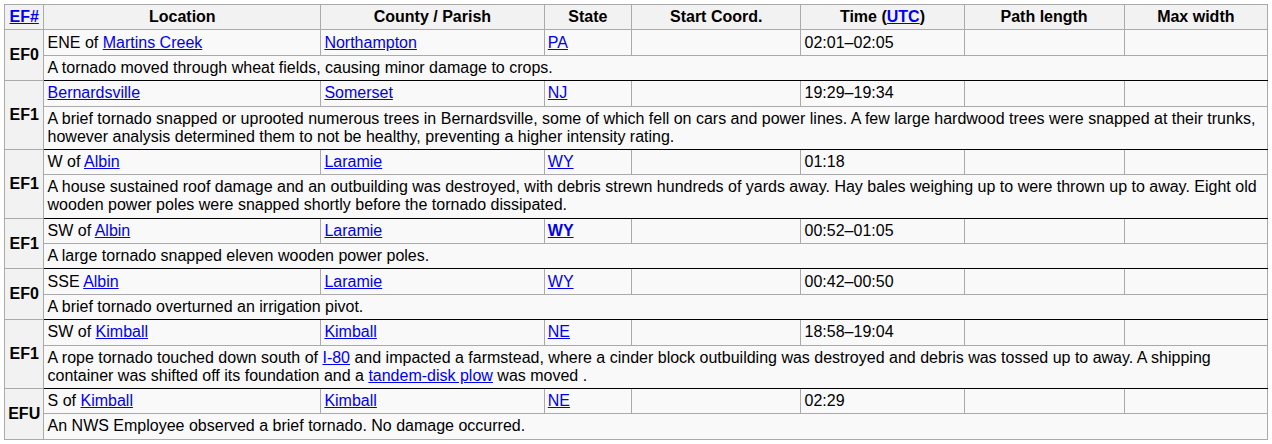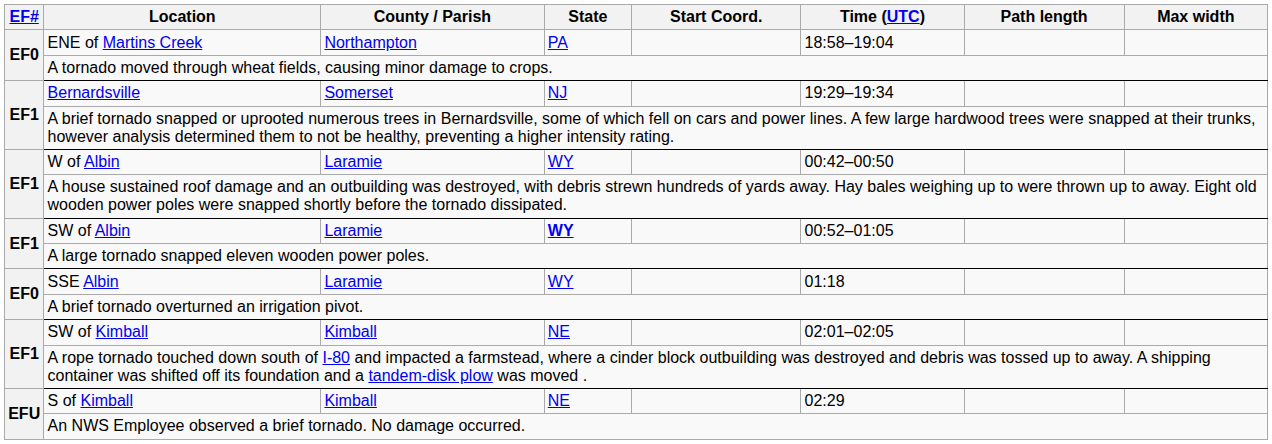ENE of Martins Creek | Time (UTC): 02:01–02:05 -> 18:58–19:04
W of Albin | Time (UTC): 01:18 -> 00:42–00:50
SSE Albin | Time (UTC): 00:42–00:50 -> 01:18
SW of Kimball | Time (UTC): 18:58–19:04 -> 02:01–02:05
